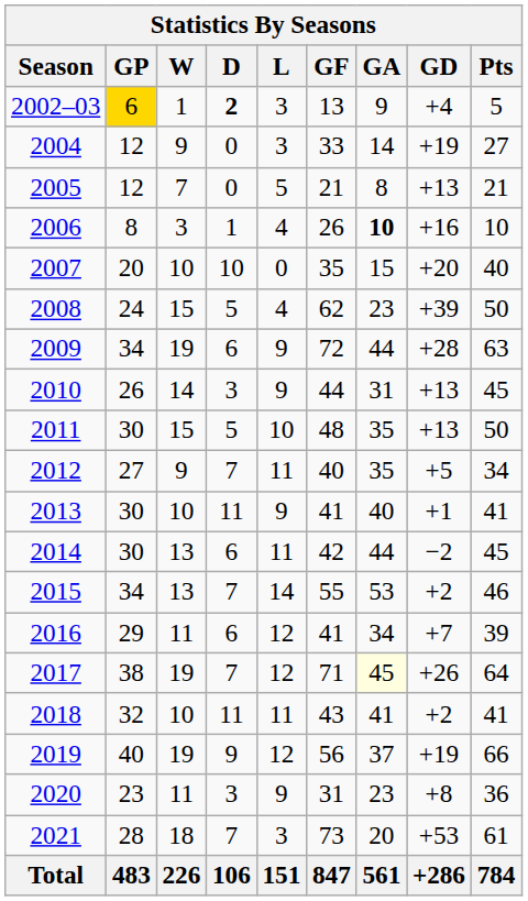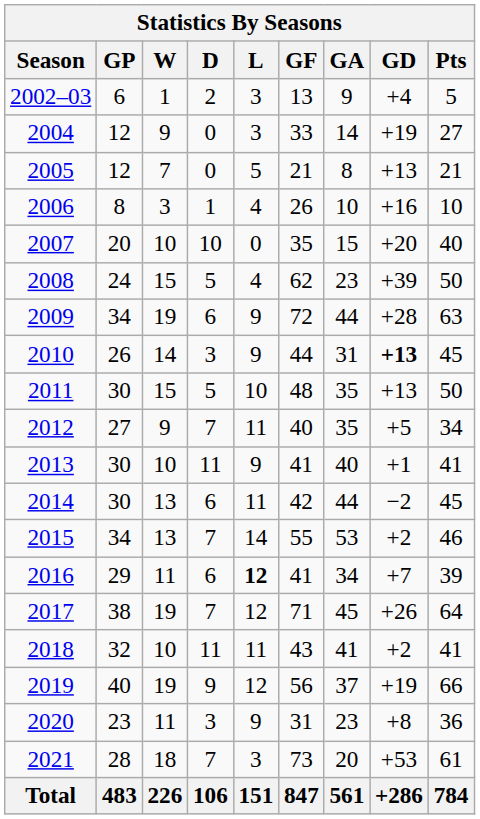2002–03 | GP: gold background -> no background
2002–03 | D: bold -> normal
2006 | GA: bold -> normal
2010 | GD: normal -> bold
2016 | L: normal -> bold
2017 | GA: lightyellow background -> no background
